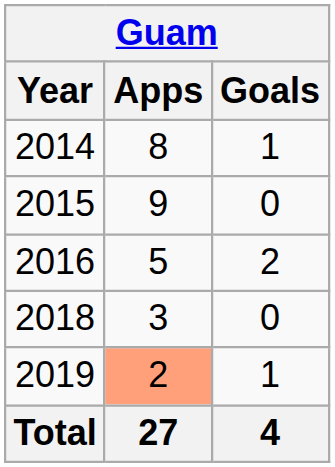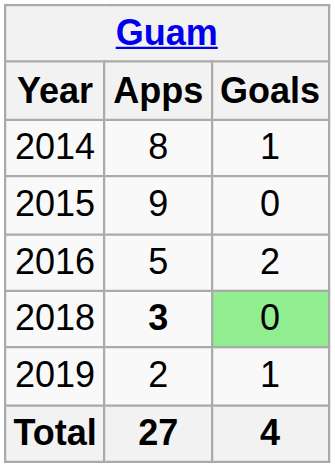2018 | Apps: normal -> bold
2018 | Goals: no background -> lightgreen background
2019 | Apps: lightsalmon background -> no background
